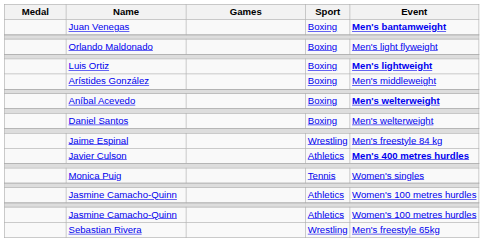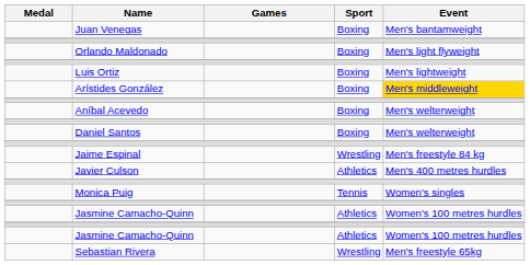Juan Venegas | Event: bold -> normal
Luis Ortiz | Event: bold -> normal
Arístides González | Event: no background -> gold background
Aníbal Acevedo | Event: bold -> normal
Javier Culson | Event: bold -> normal
